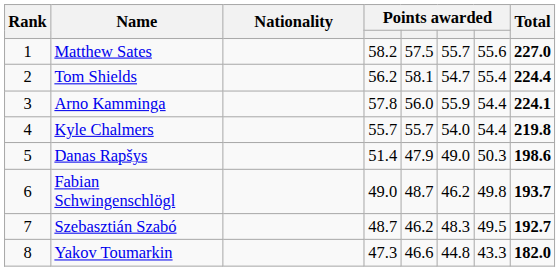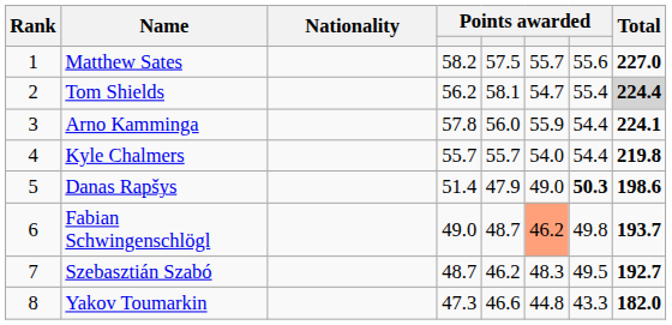Tom Shields | Total: no background -> lightgrey background
Danas Rapšys | column 7: normal -> bold
Fabian Schwingenschlögl | column 6: no background -> lightsalmon background
